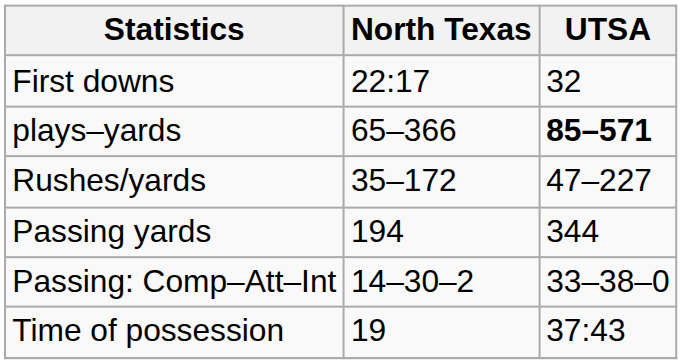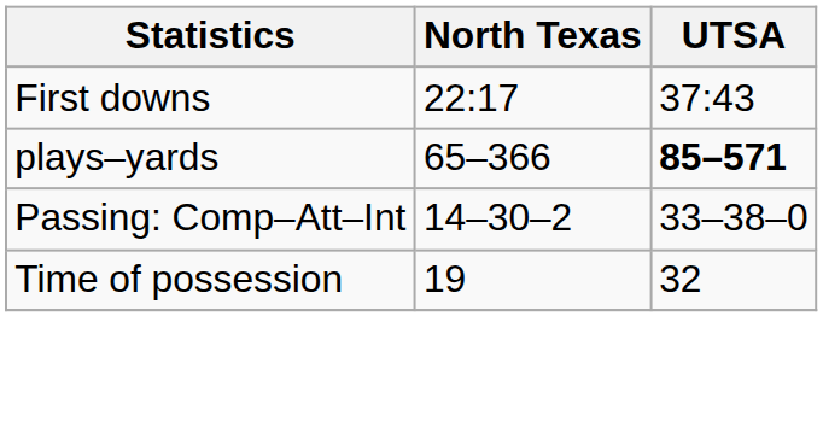First downs | UTSA: 32 -> 37:43
- row: Rushes/yards | 35–172 | 47–227
- row: Passing yards | 194 | 344
Time of possession | UTSA: 37:43 -> 32
